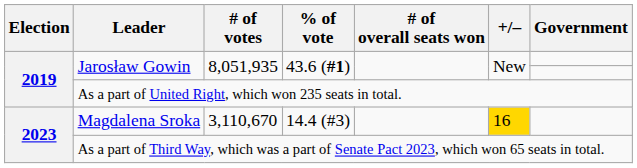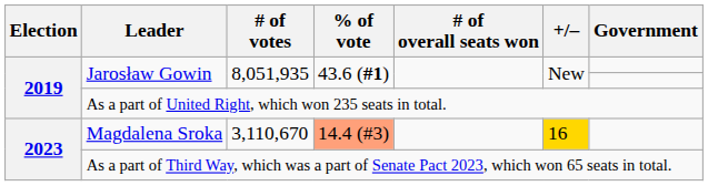Magdalena Sroka | % of vote: no background -> lightsalmon background
